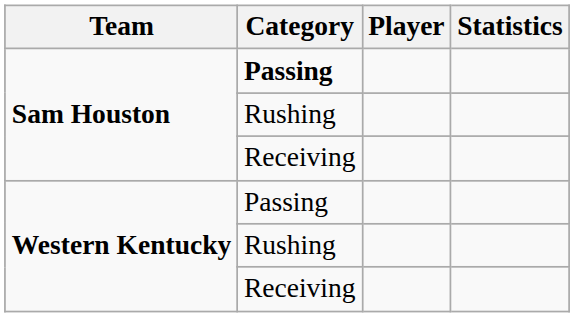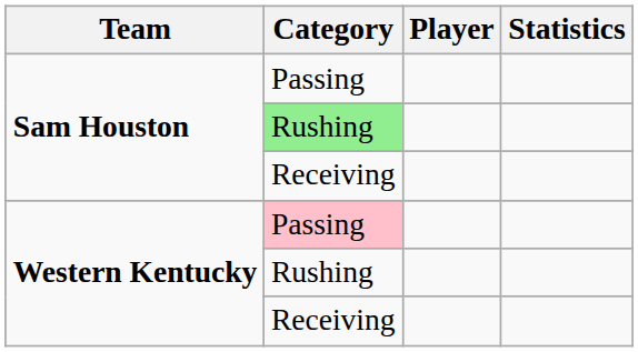Sam Houston / Passing | Category: bold -> normal
Sam Houston / Rushing | Category: no background -> lightgreen background
Western Kentucky / Passing | Category: no background -> pink background
